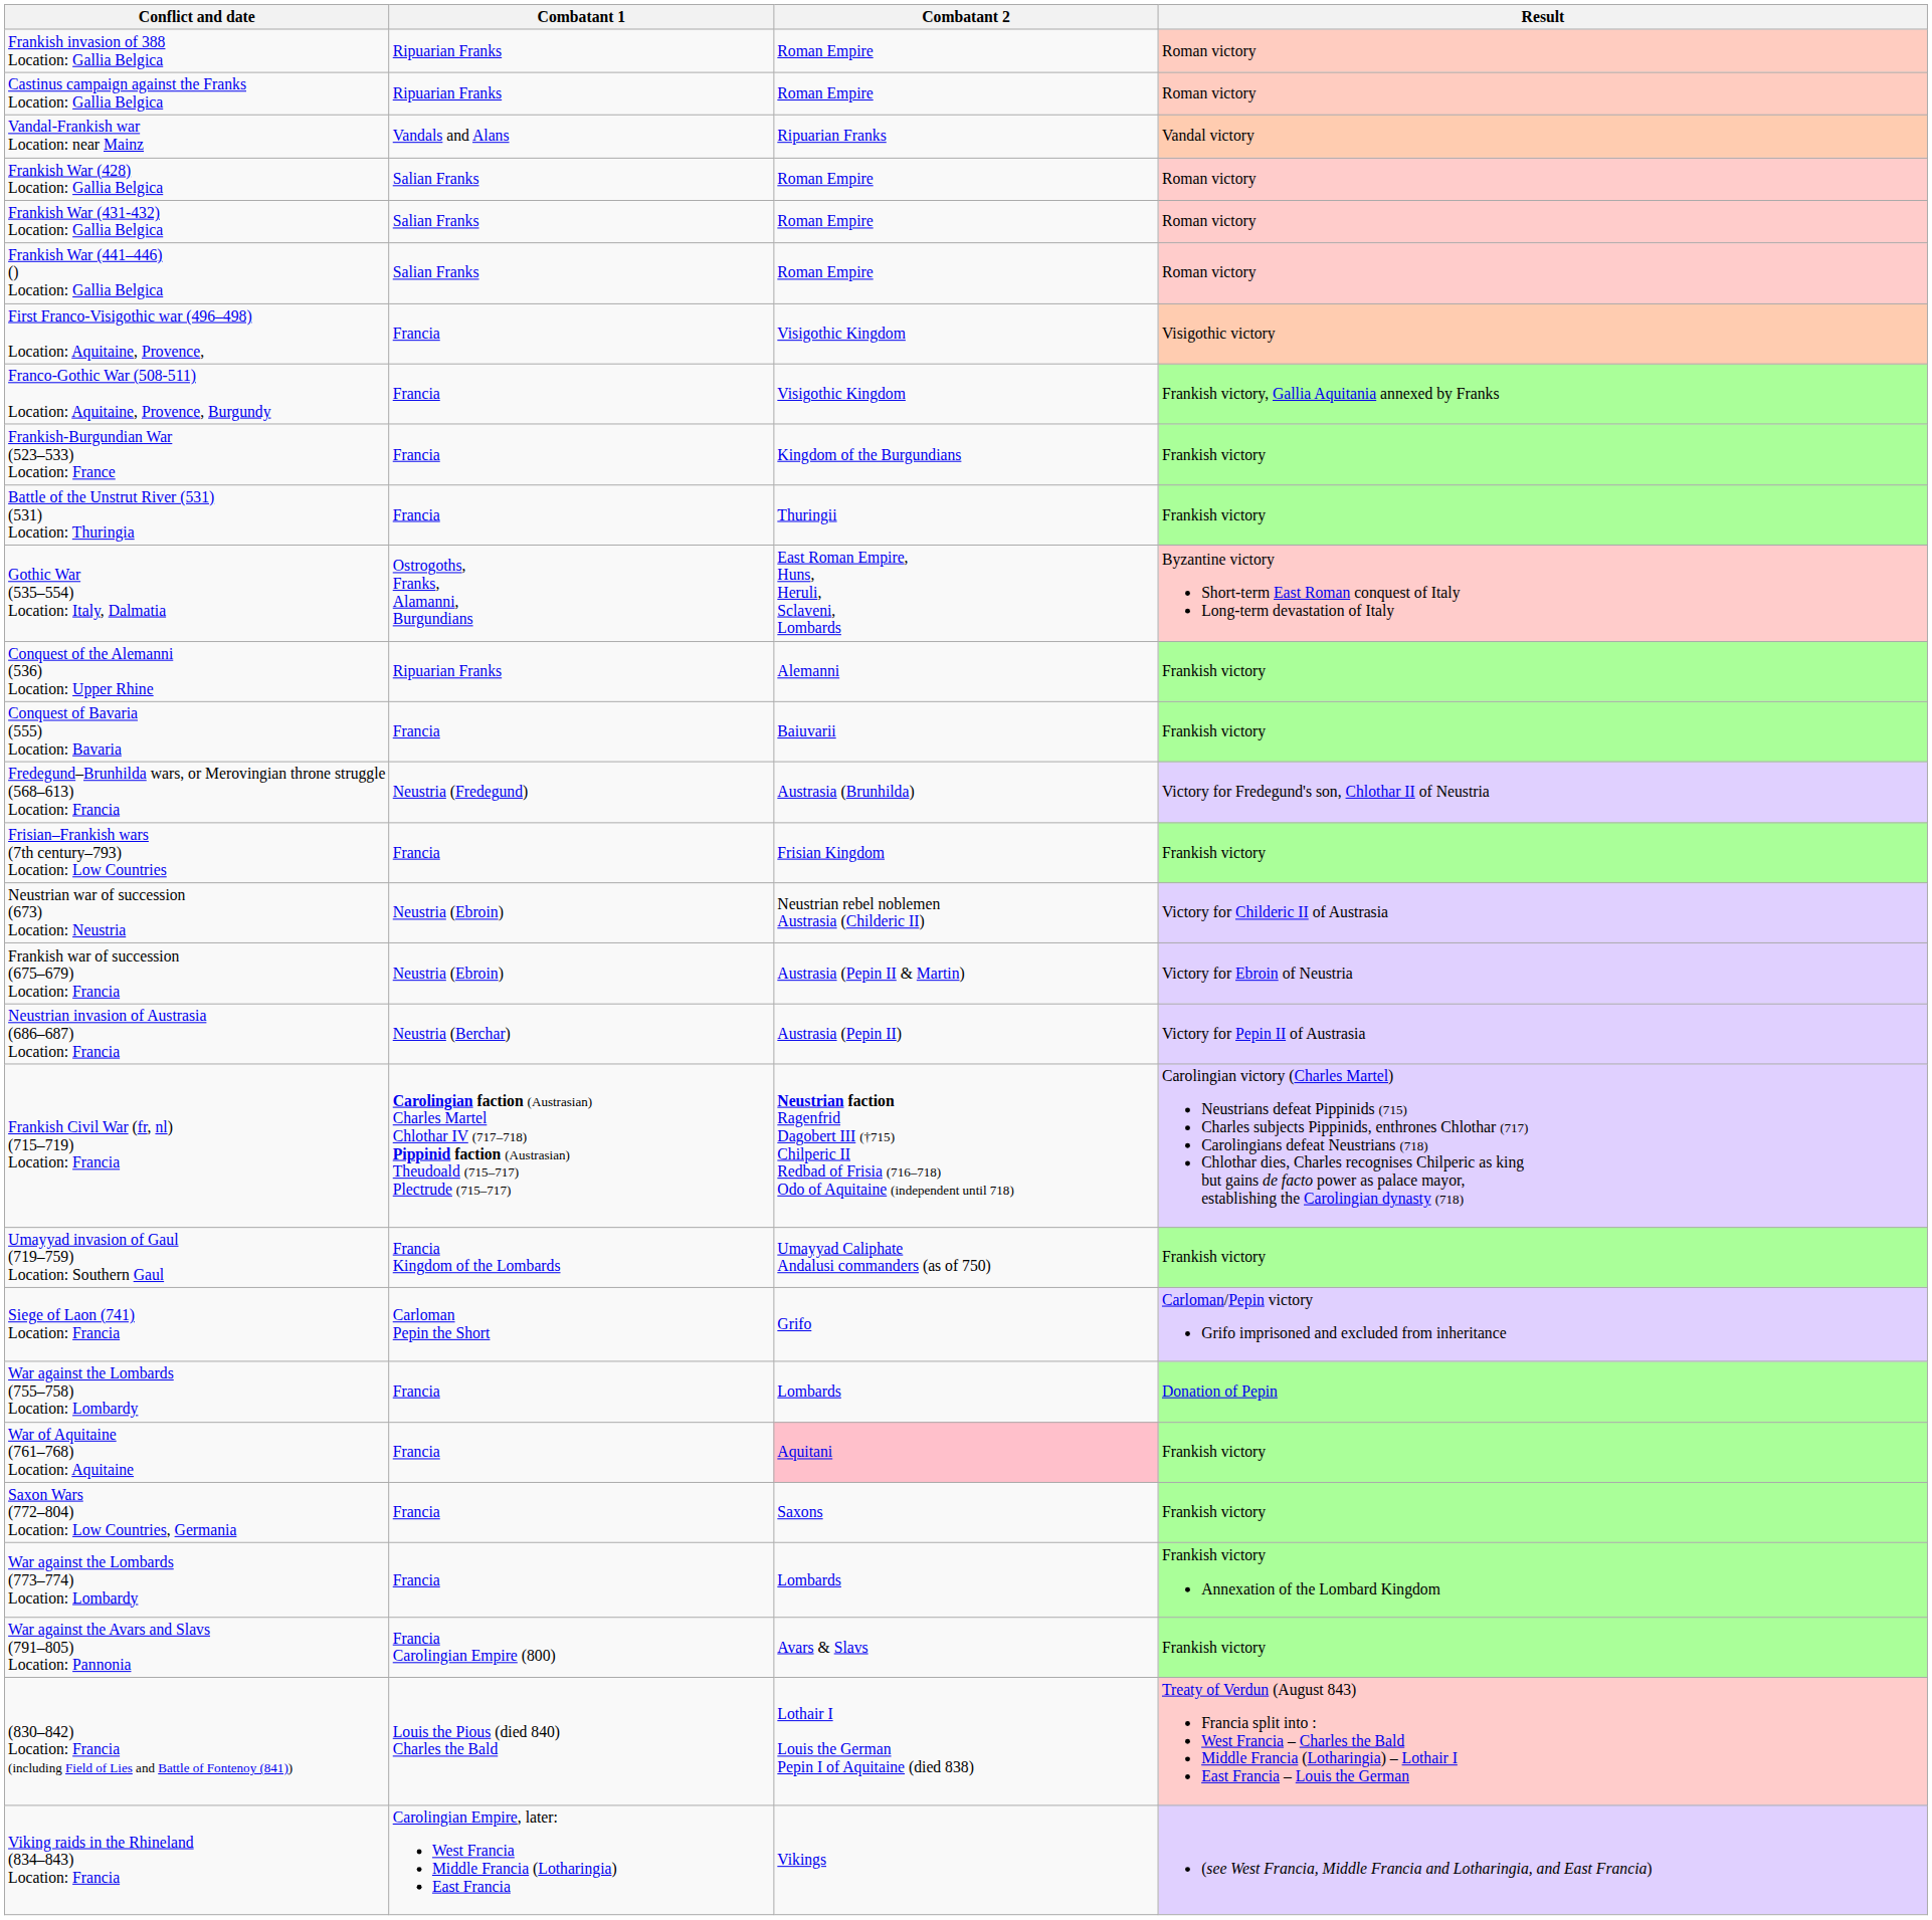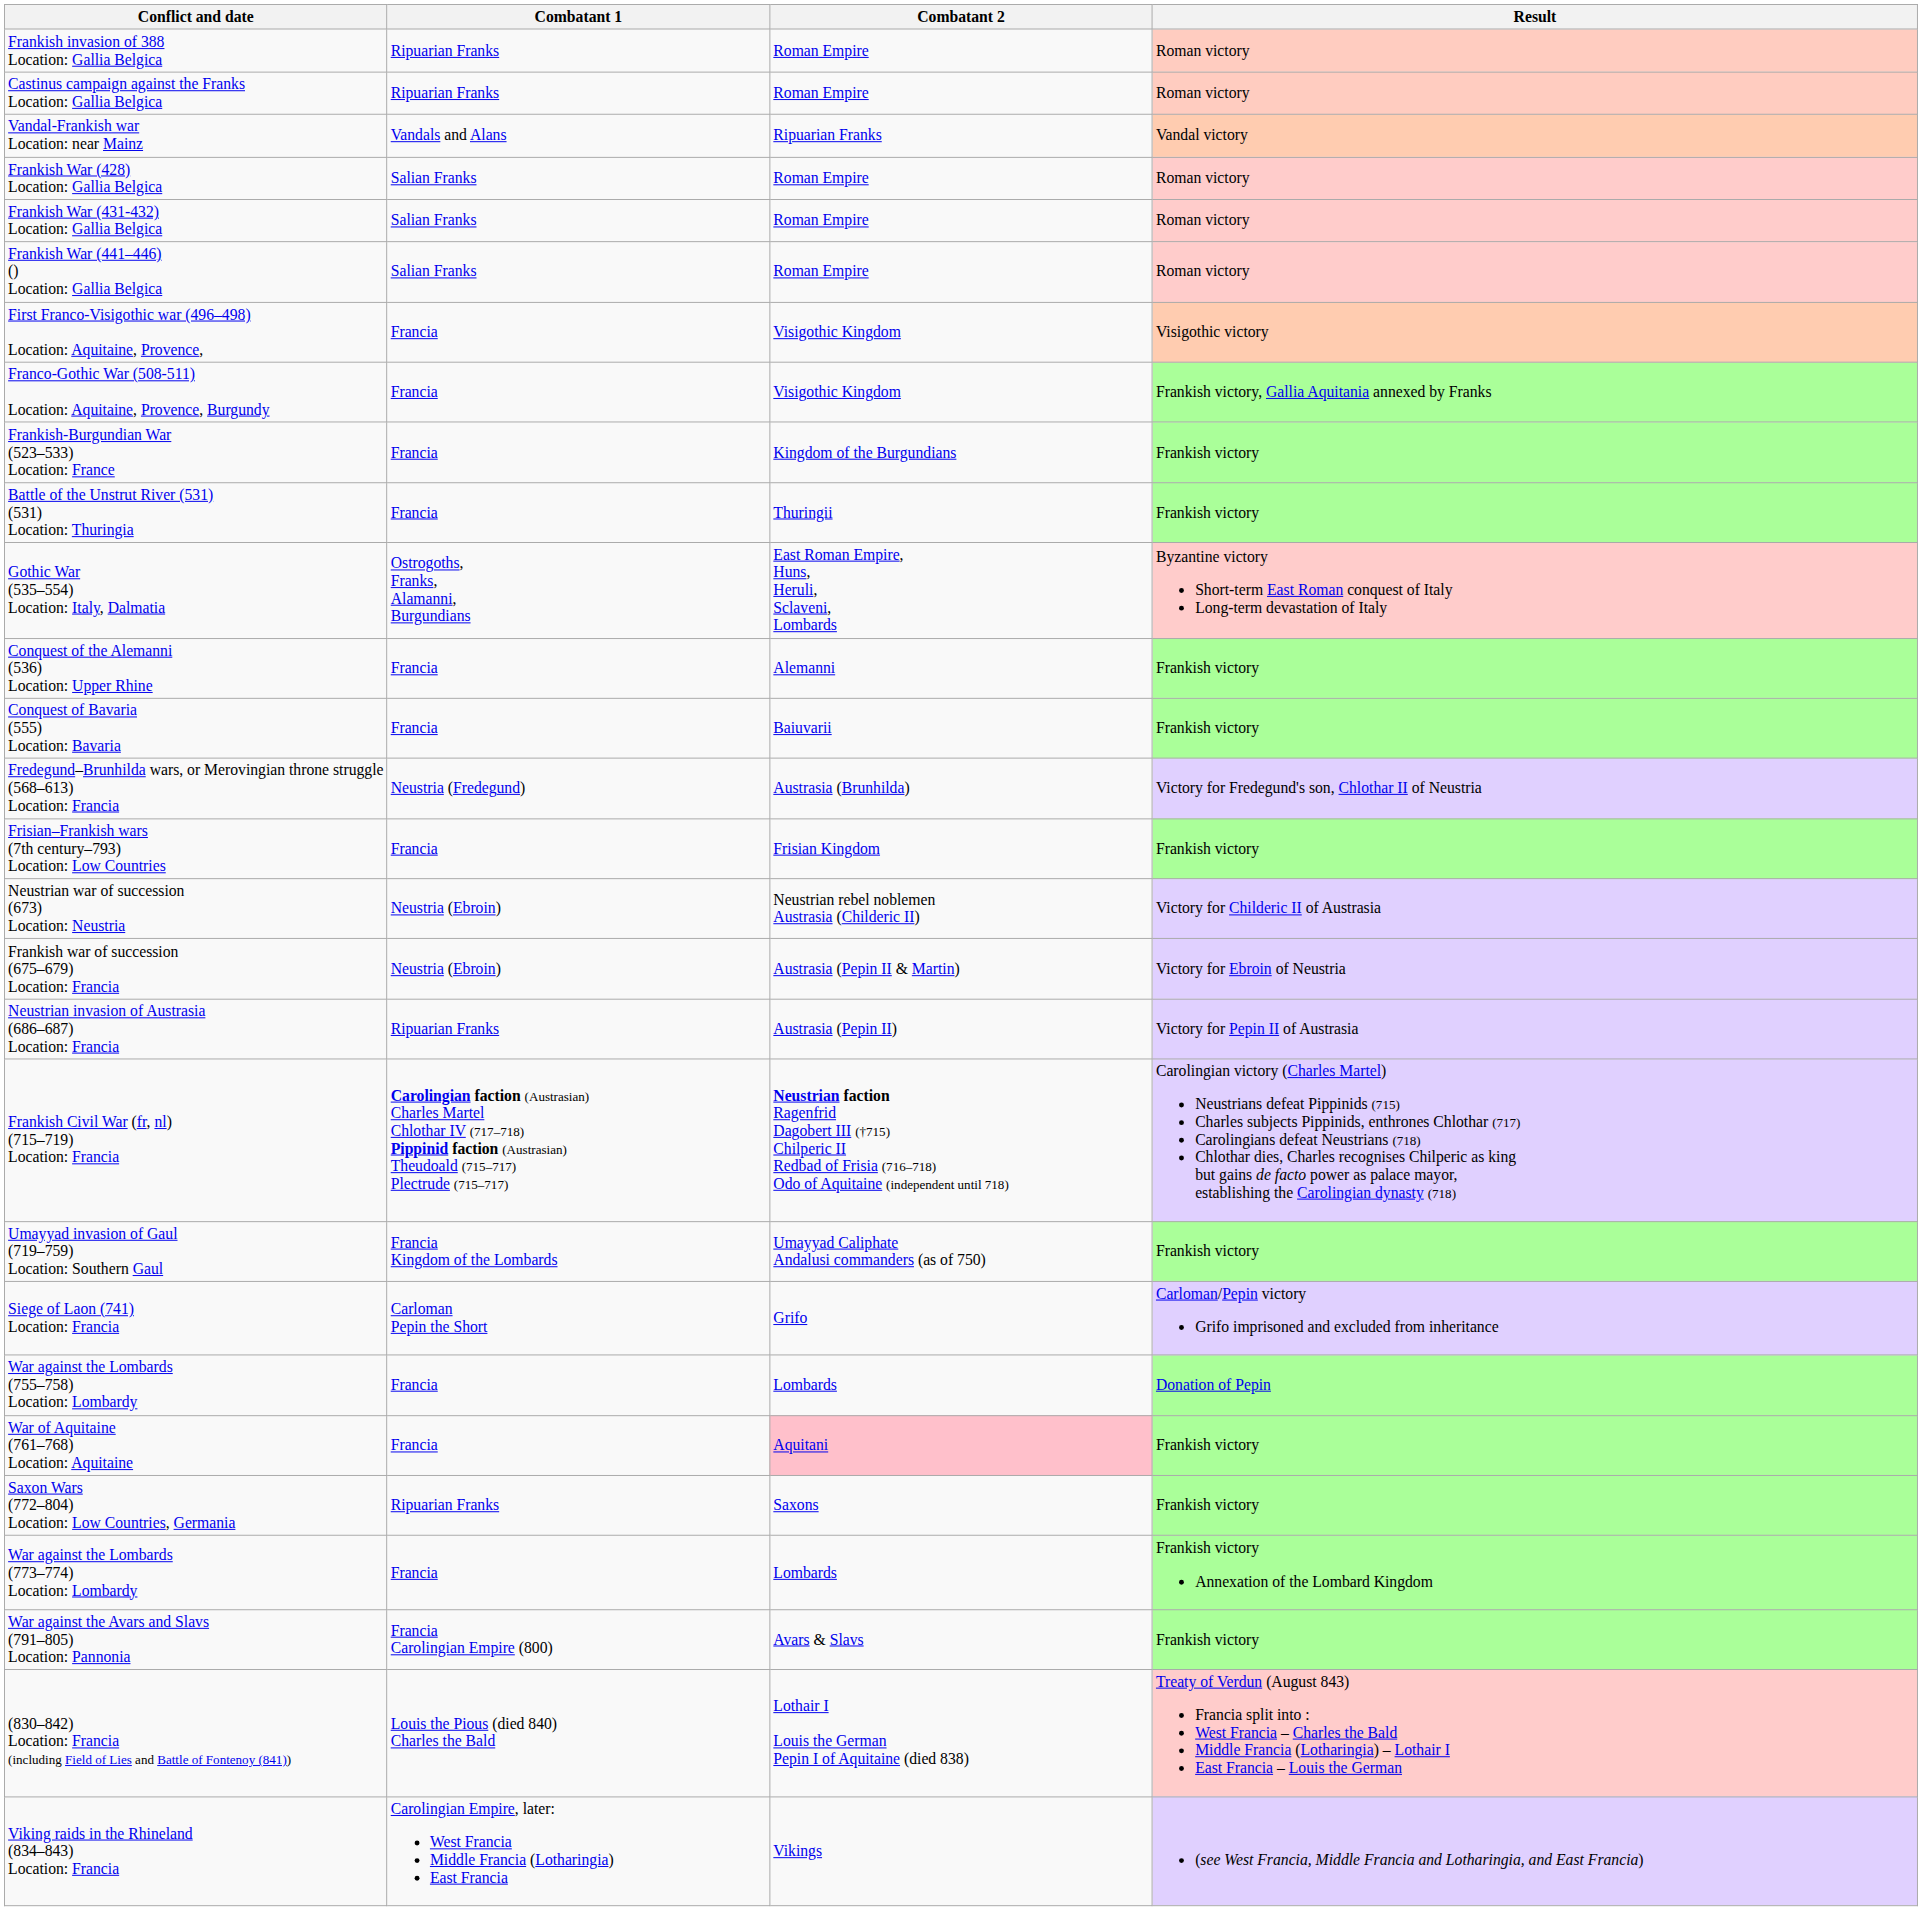Conquest of the Alemanni (536) Location: Upper Rhine | Combatant 1: Ripuarian Franks -> Francia
Neustrian invasion of Austrasia (686–687) Location: Francia | Combatant 1: Neustria (Berchar) -> Ripuarian Franks
Saxon Wars (772–804) Location: Low Countries, Germania | Combatant 1: Francia -> Ripuarian Franks
